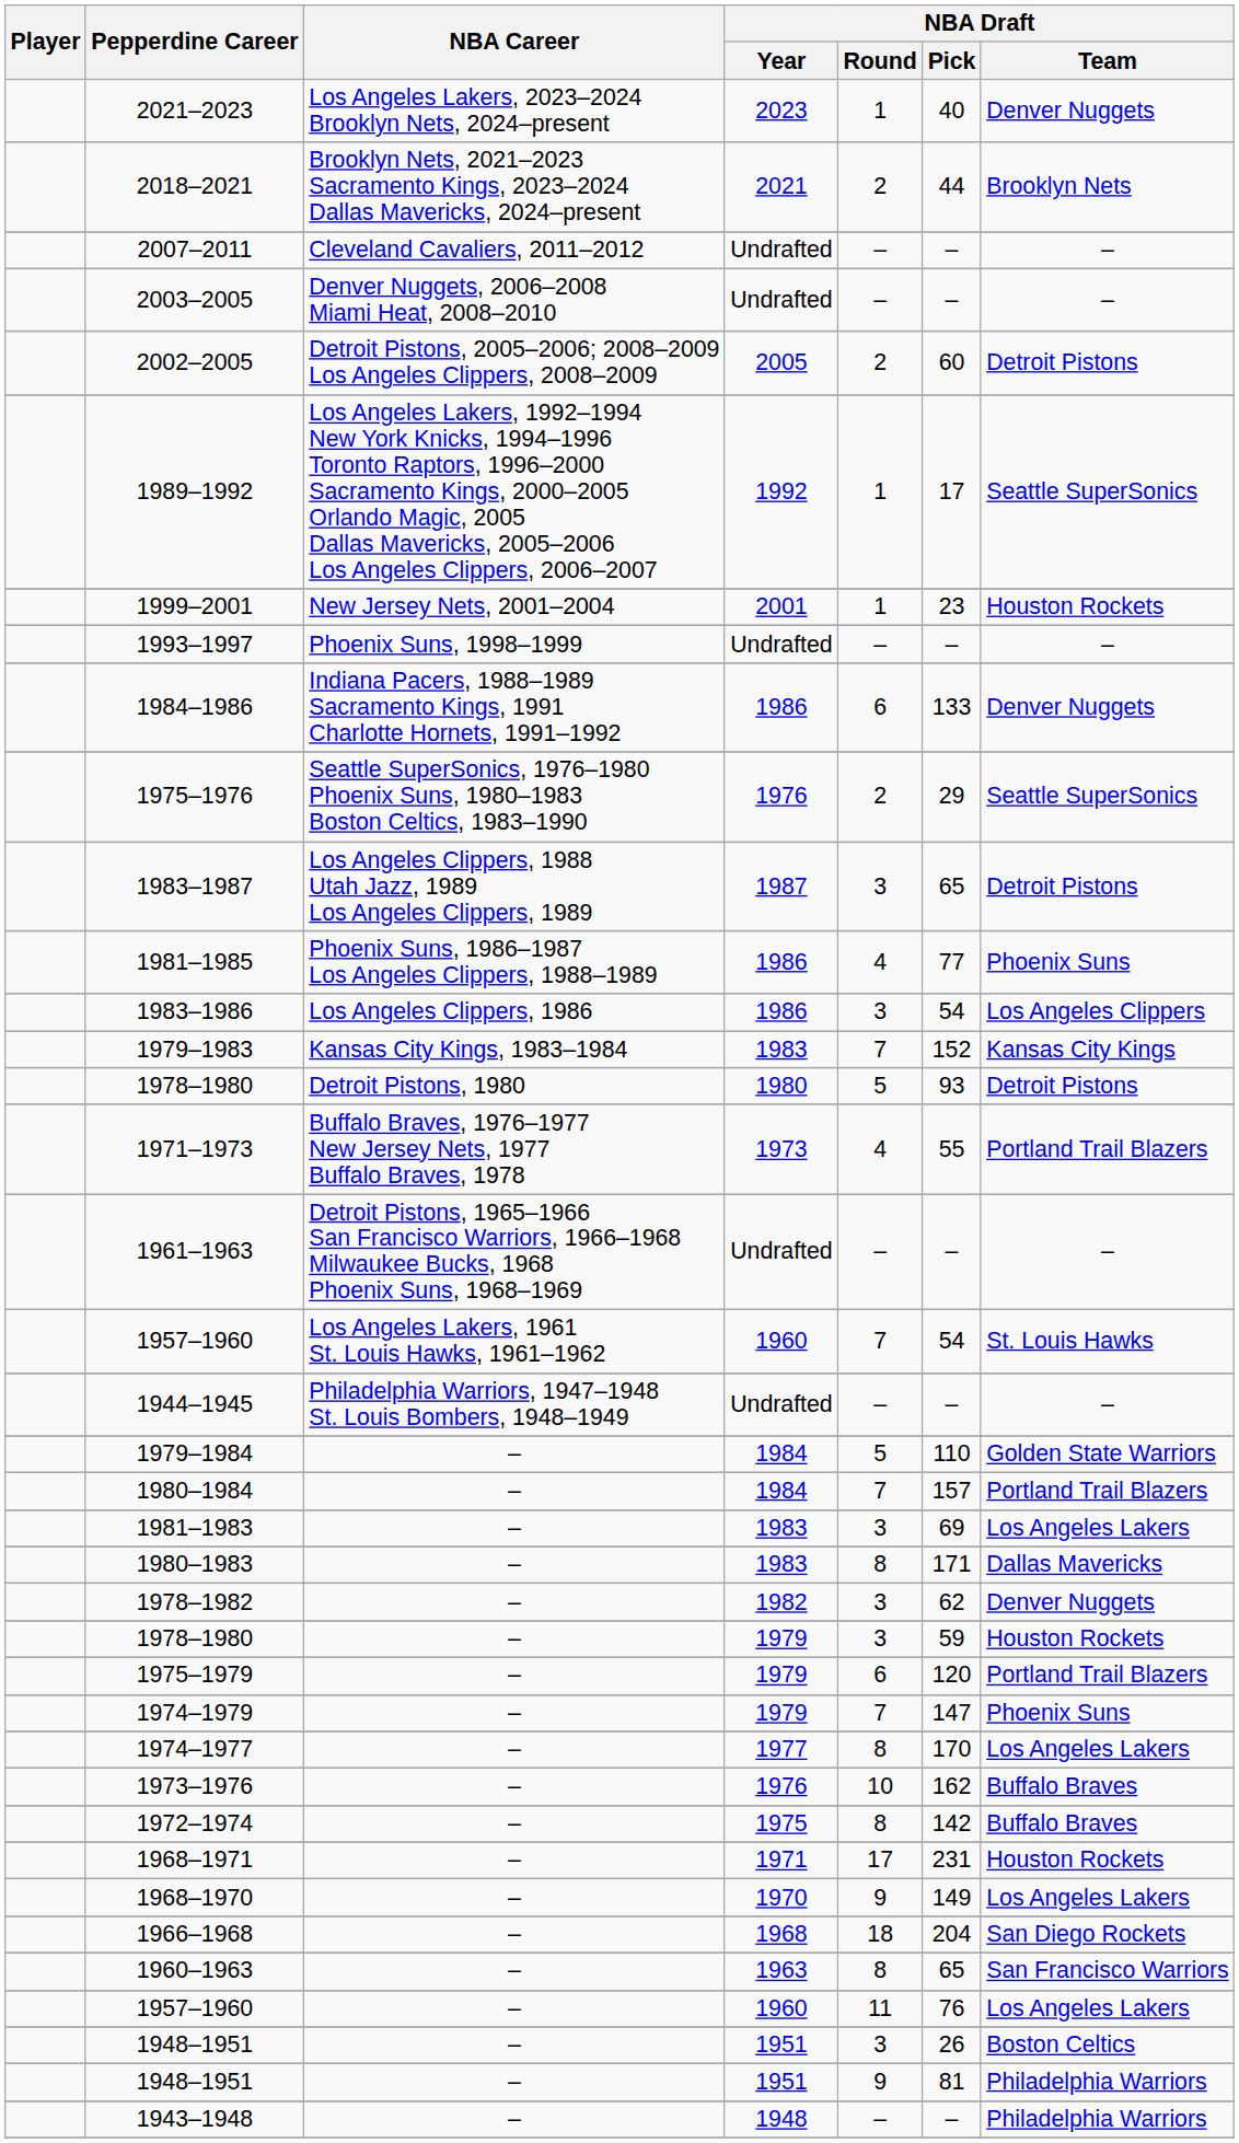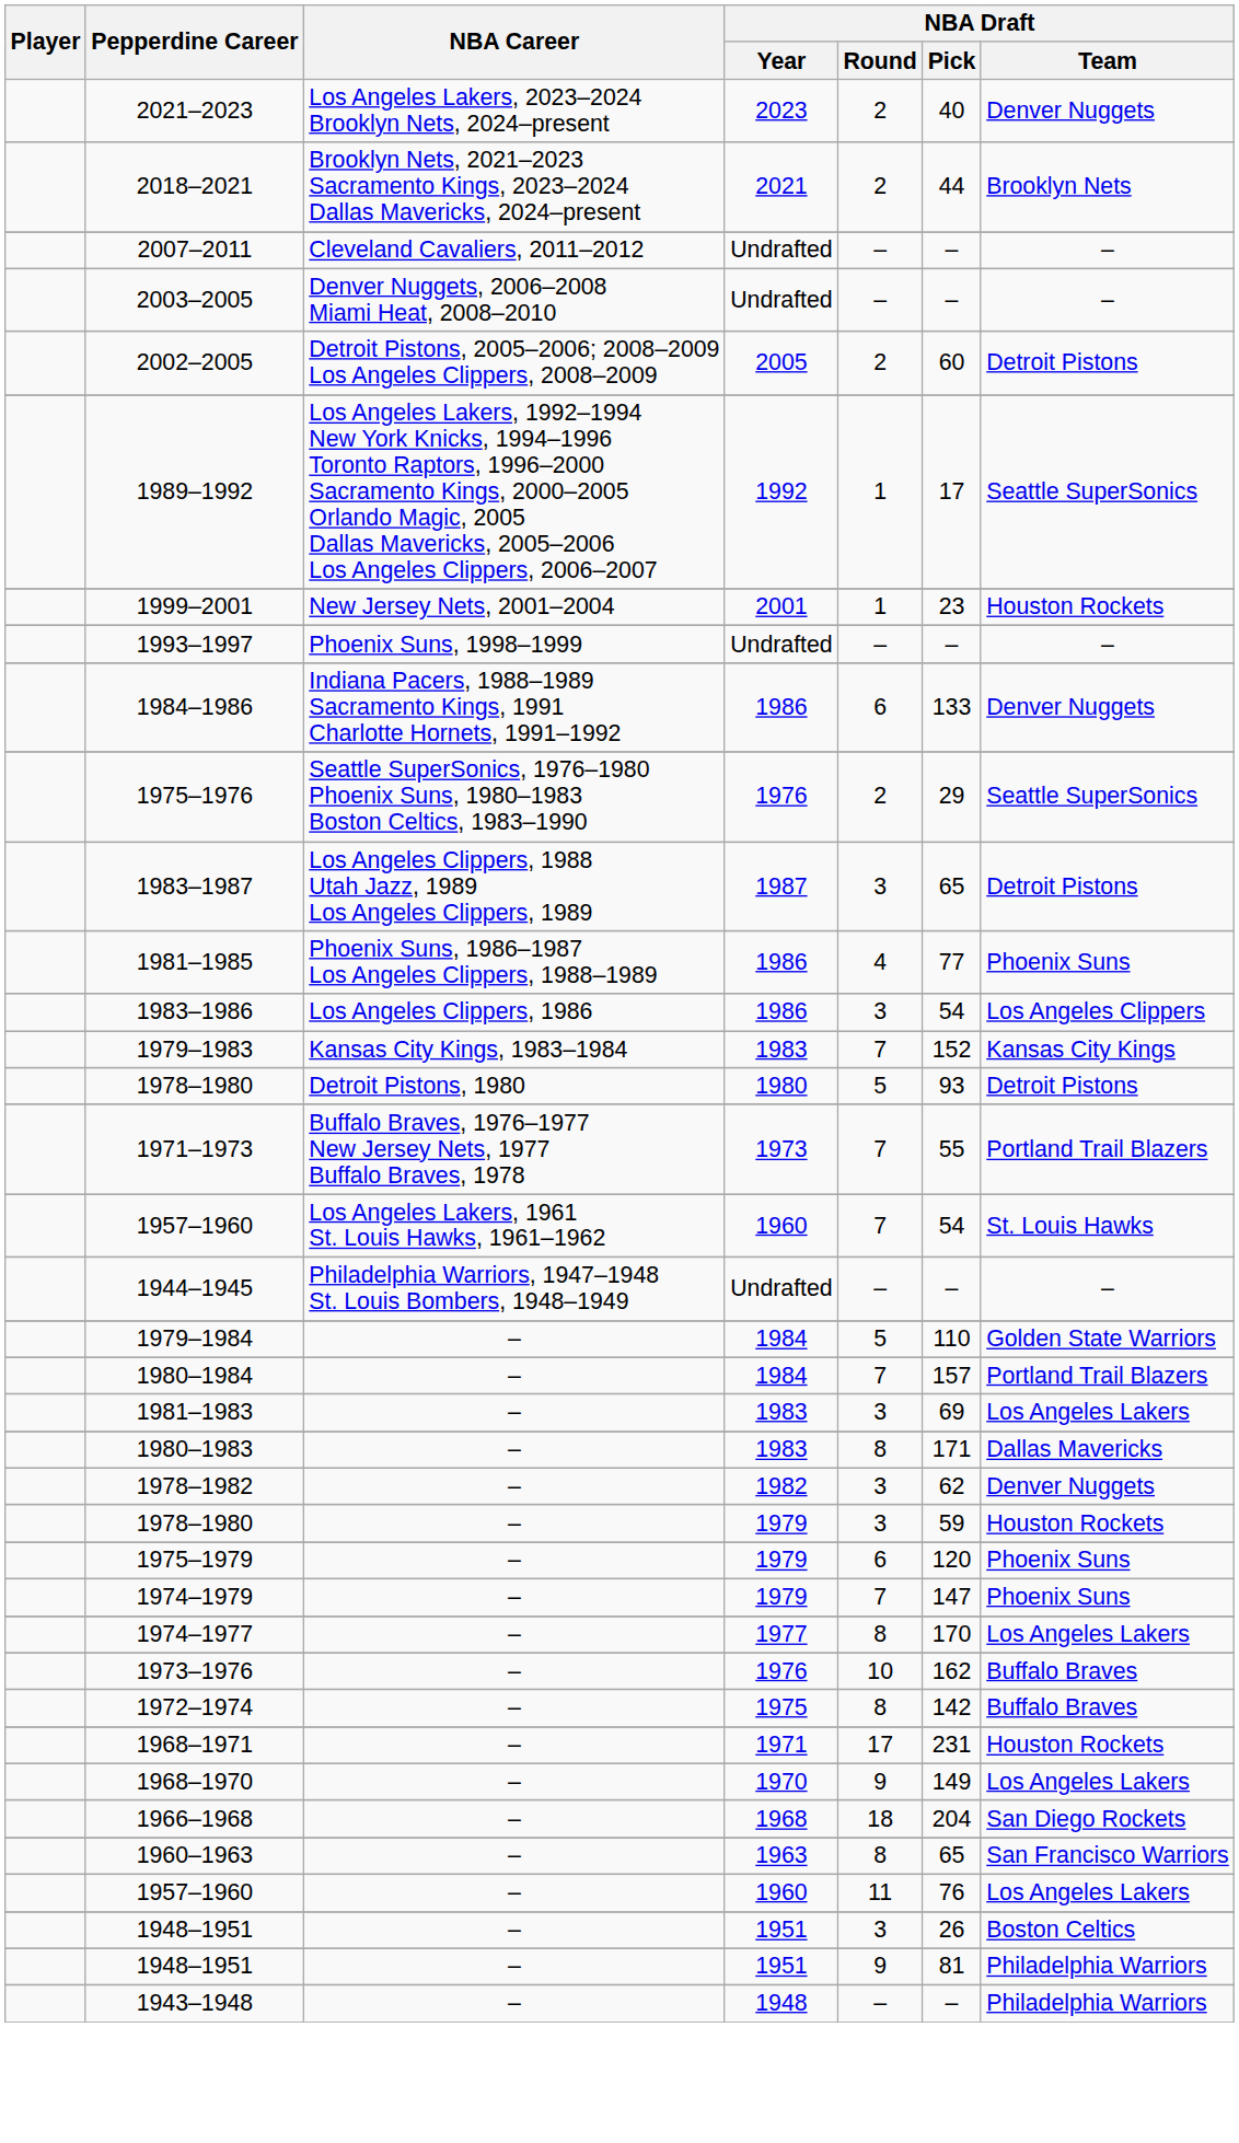2021–2023 | NBA Draft / Round: 1 -> 2
1971–1973 | NBA Draft / Round: 4 -> 7
- row: 1961–1963 | Detroit Pistons, 1965–1966 San Francisco Warriors, 1966–1968 Milwaukee Bucks, 1968 Phoenix Suns, 1968–1969 | Undrafted | – | – | –
1975–1979 | NBA Draft / Team: Portland Trail Blazers -> Phoenix Suns
